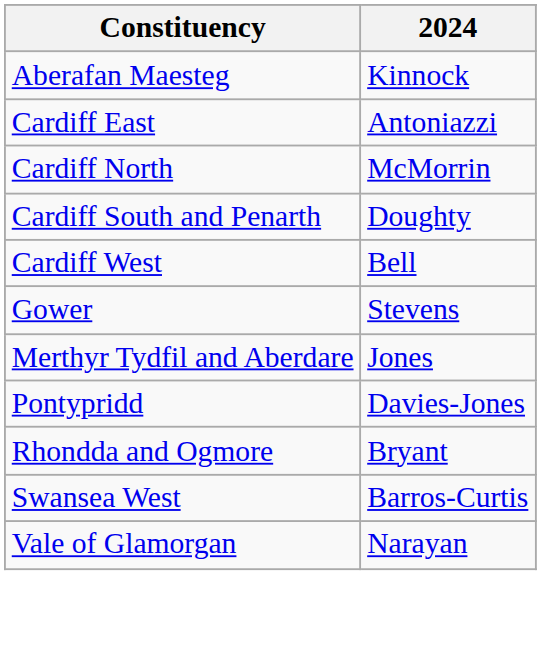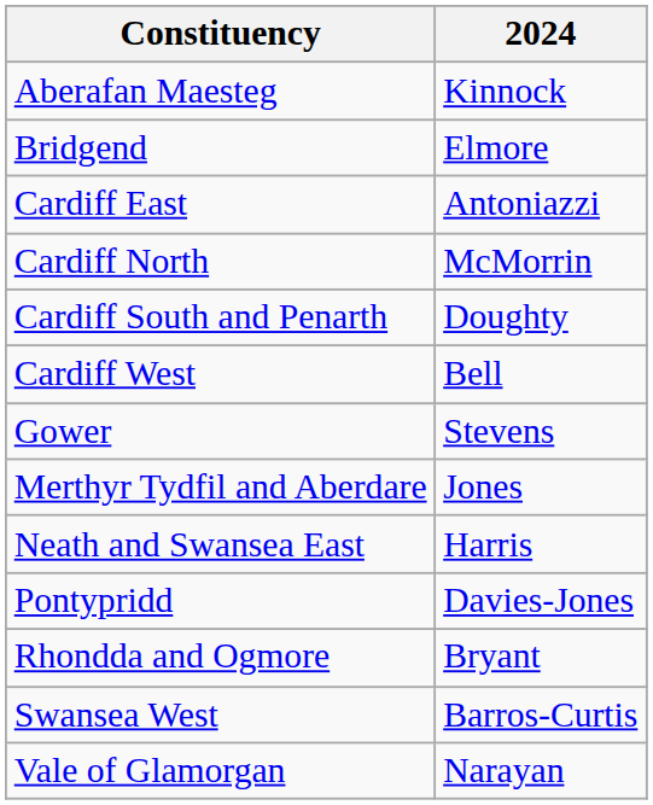+ row: Bridgend | Elmore
+ row: Neath and Swansea East | Harris
